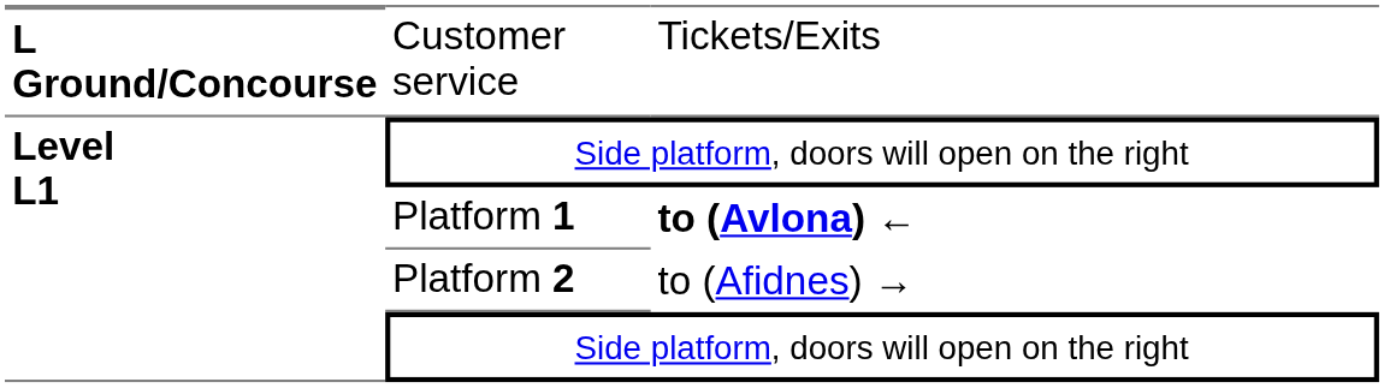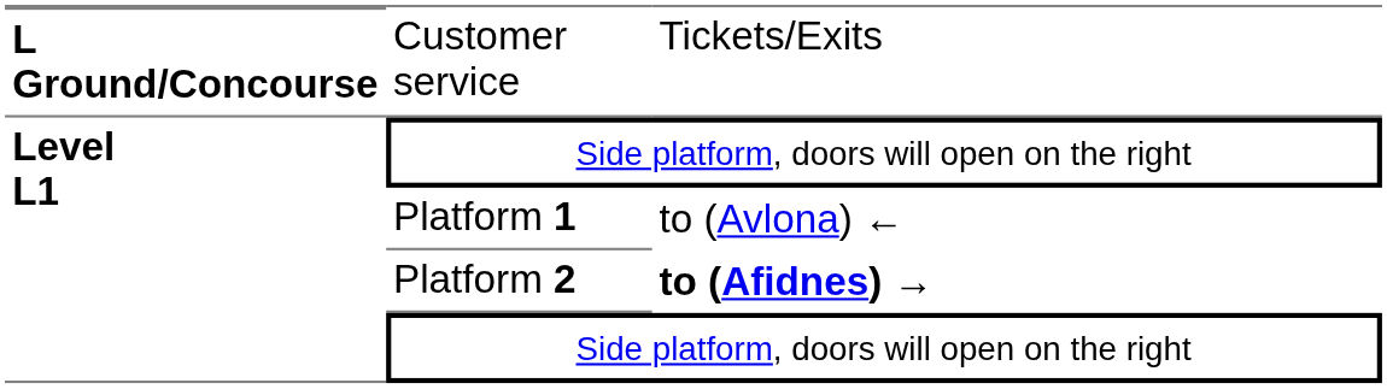Platform 1 | column 3: bold -> normal
Platform 2 | column 3: normal -> bold
